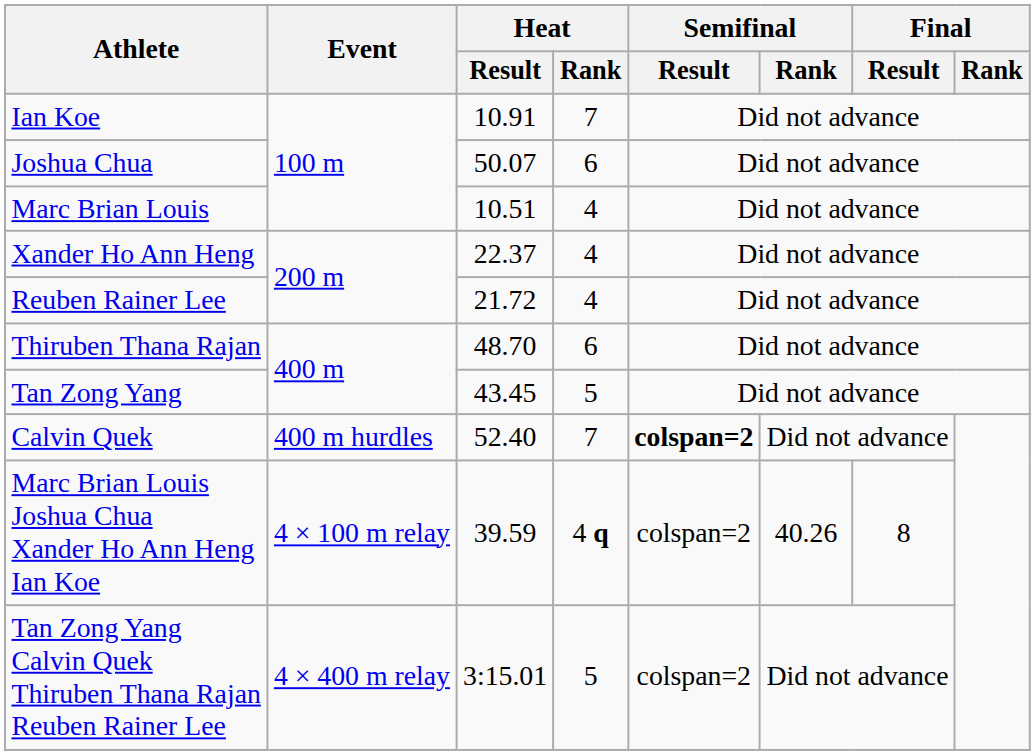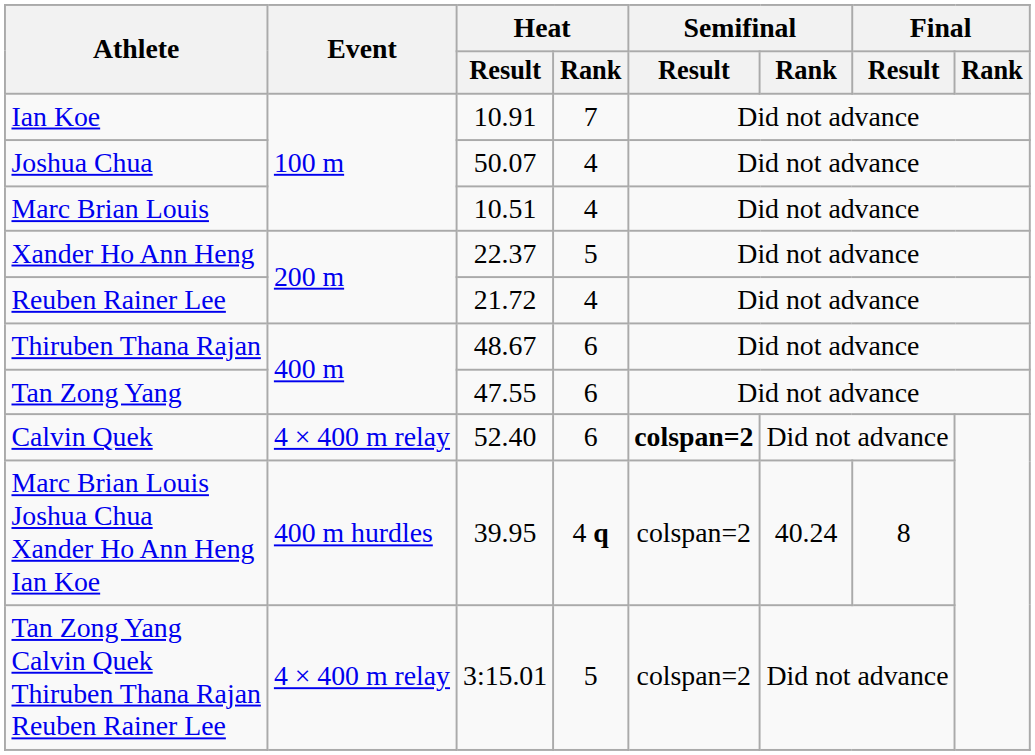Joshua Chua | Heat / Rank: 6 -> 4
Xander Ho Ann Heng | Heat / Rank: 4 -> 5
Thiruben Thana Rajan | Heat / Result: 48.70 -> 48.67
Tan Zong Yang | Heat / Result: 43.45 -> 47.55
Tan Zong Yang | Heat / Rank: 5 -> 6
Calvin Quek | Event: 400 m hurdles -> 4 × 400 m relay
Calvin Quek | Heat / Rank: 7 -> 6
Marc Brian Louis Joshua Chua Xander Ho Ann Heng Ian Koe | Event: 4 × 100 m relay -> 400 m hurdles
Marc Brian Louis Joshua Chua Xander Ho Ann Heng Ian Koe | Heat / Result: 39.59 -> 39.95
Marc Brian Louis Joshua Chua Xander Ho Ann Heng Ian Koe | Semifinal / Rank: 40.26 -> 40.24
